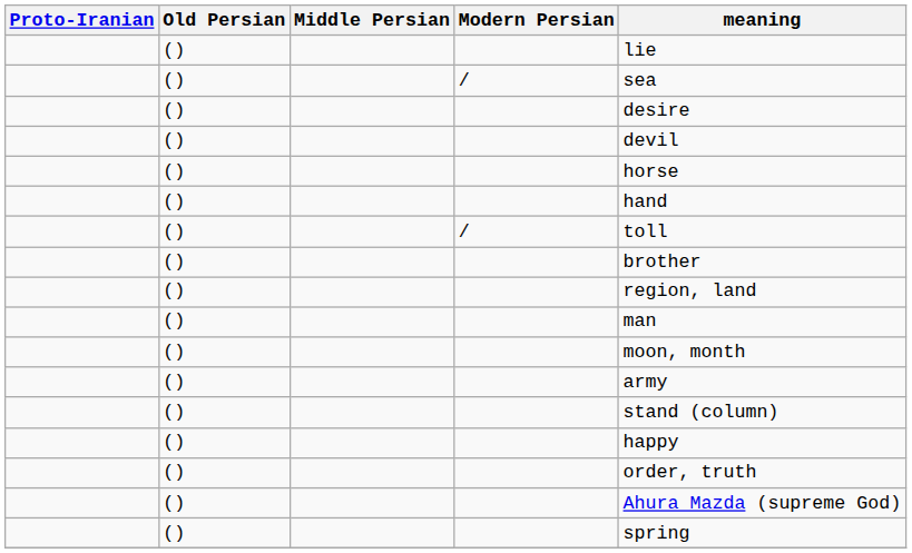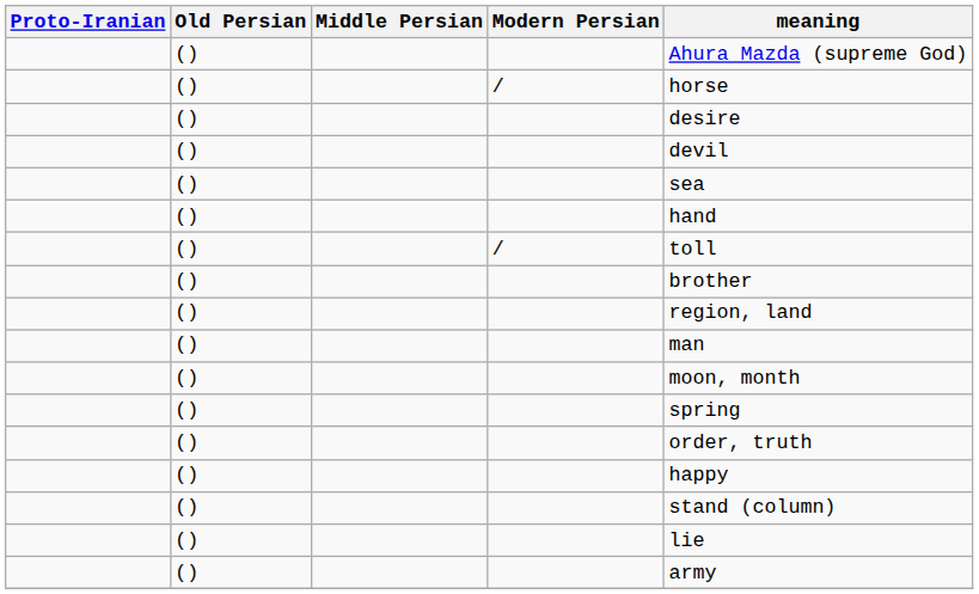row 2 | meaning: lie -> Ahura Mazda (supreme God)
row 3 | meaning: sea -> horse
row 6 | meaning: horse -> sea
row 13 | meaning: army -> spring
row 14 | meaning: stand (column) -> order, truth
row 16 | meaning: order, truth -> stand (column)
row 17 | meaning: Ahura Mazda (supreme God) -> lie
row 18 | meaning: spring -> army
